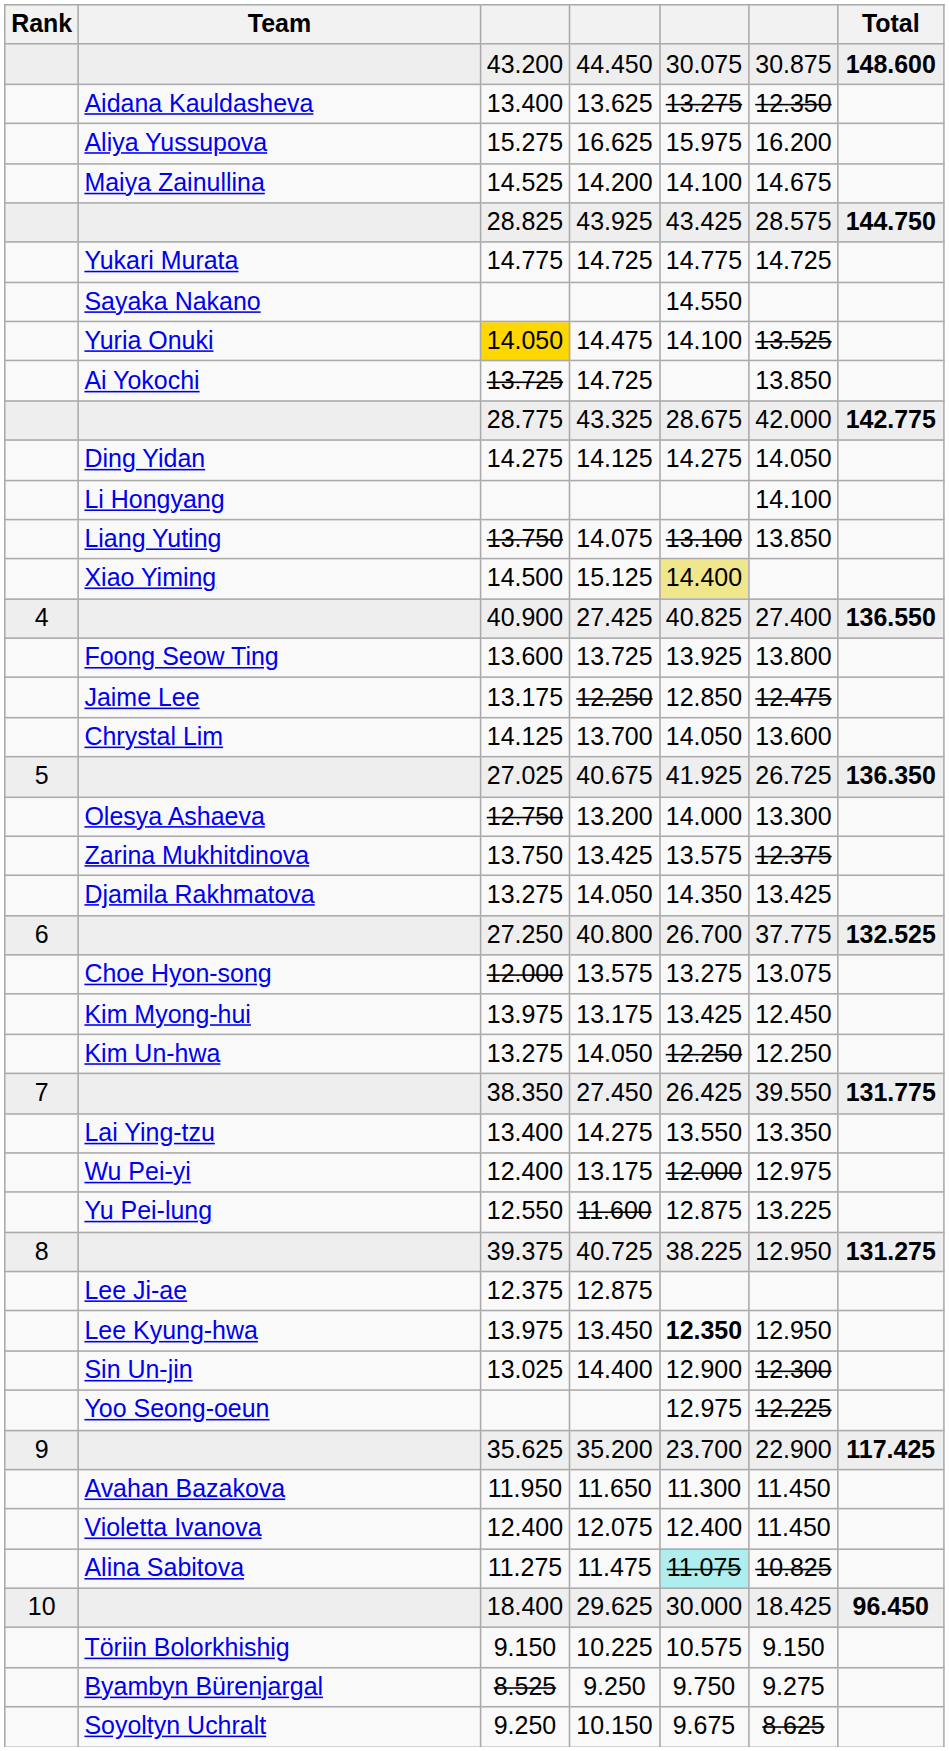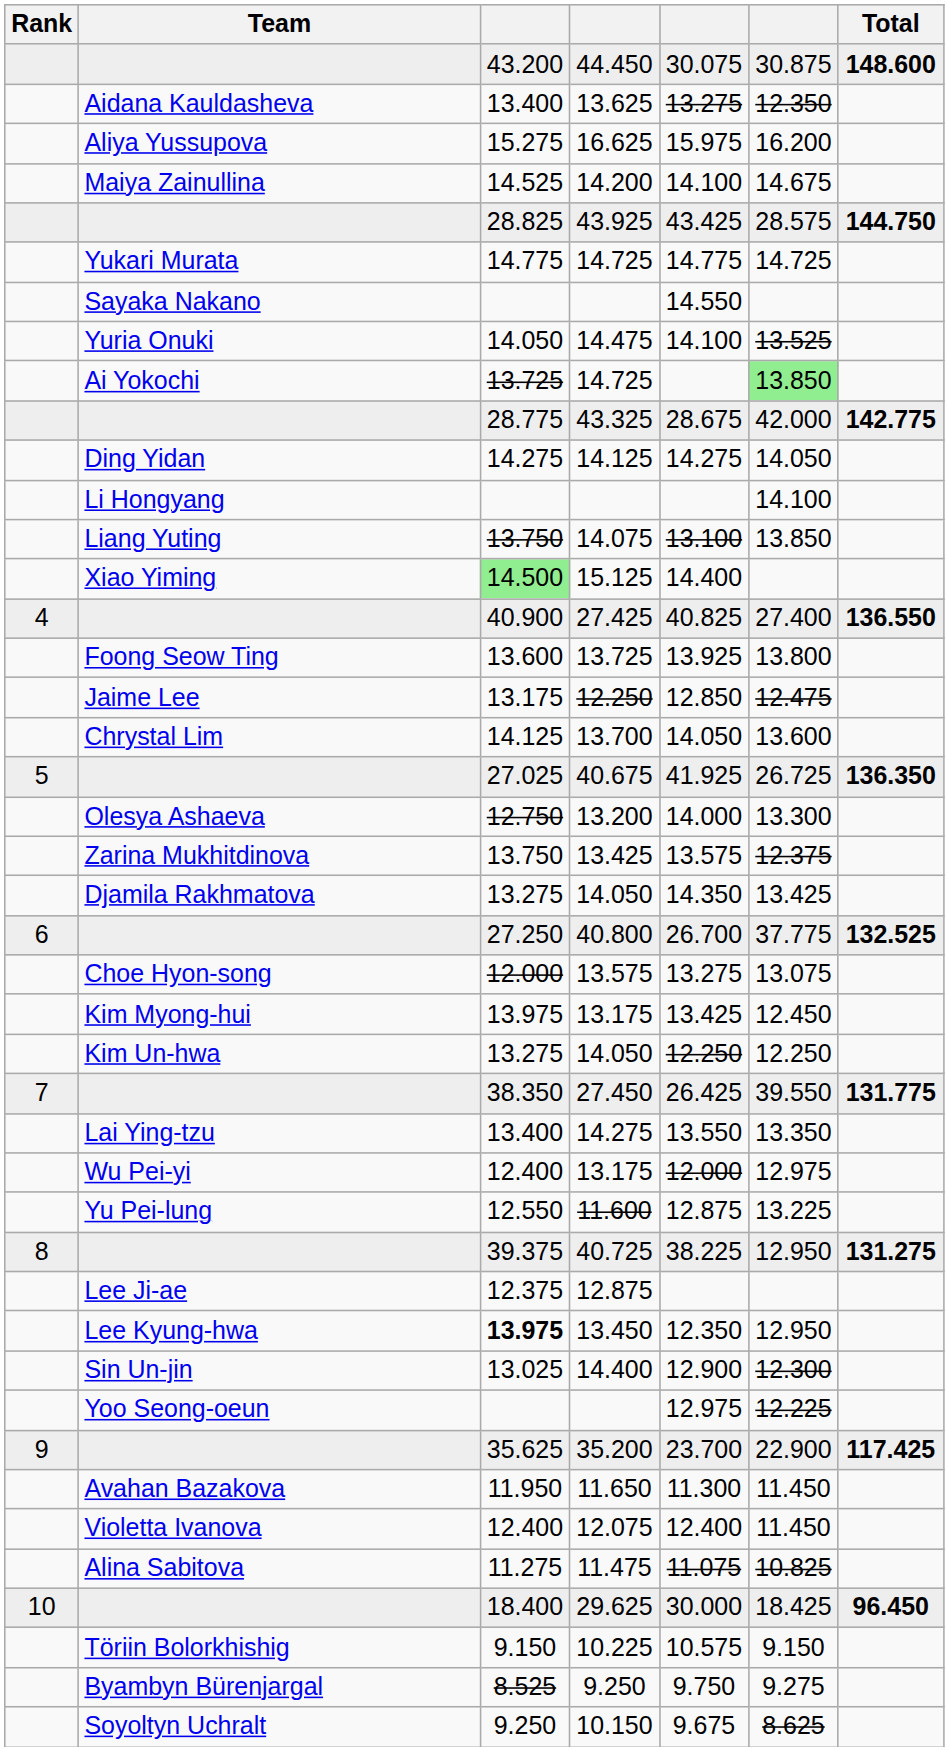14.475 | column 3: gold background -> no background
Ai Yokochi / 14.725 | column 6: no background -> lightgreen background
15.125 | column 3: no background -> lightgreen background
15.125 | column 5: khaki background -> no background
13.450 | column 3: normal -> bold
13.450 | column 5: bold -> normal
11.475 | column 5: paleturquoise background -> no background
